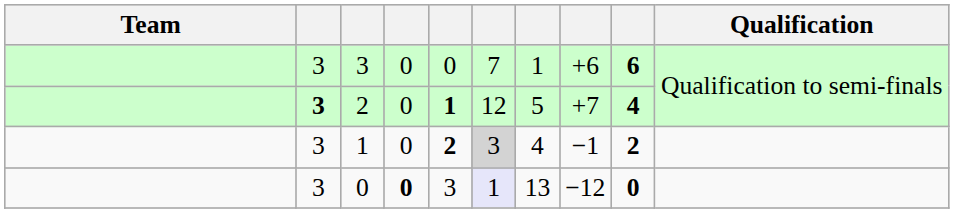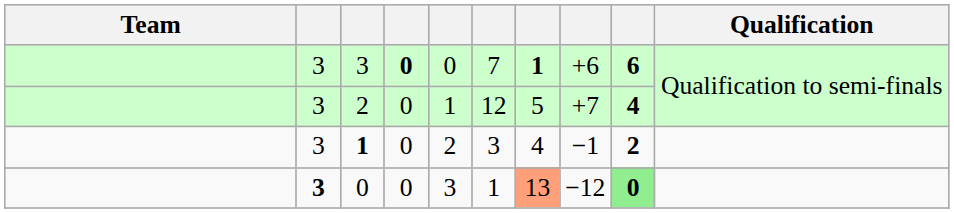row 2 | column 4: normal -> bold
row 2 | column 7: normal -> bold
row 3 | column 2: bold -> normal
row 3 | column 5: bold -> normal
row 4 | column 3: normal -> bold
row 4 | column 5: bold -> normal
row 4 | column 6: lightgrey background -> no background
row 5 | column 2: normal -> bold
row 5 | column 4: bold -> normal
row 5 | column 6: lavender background -> no background
row 5 | column 7: no background -> lightsalmon background
row 5 | column 9: no background -> lightgreen background
